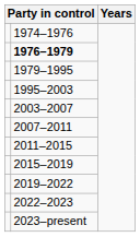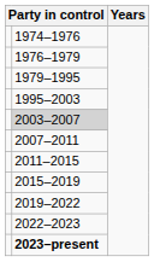1976–1979 | column 2: bold -> normal
2003–2007 | column 2: no background -> lightgrey background
2023–present | column 2: normal -> bold
